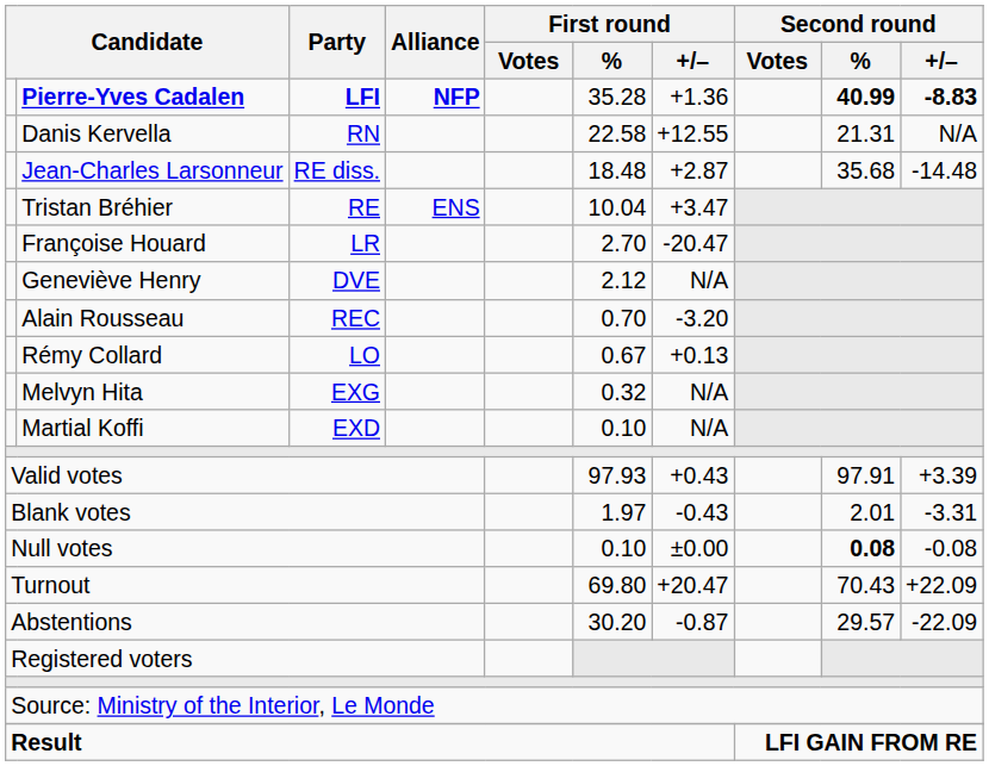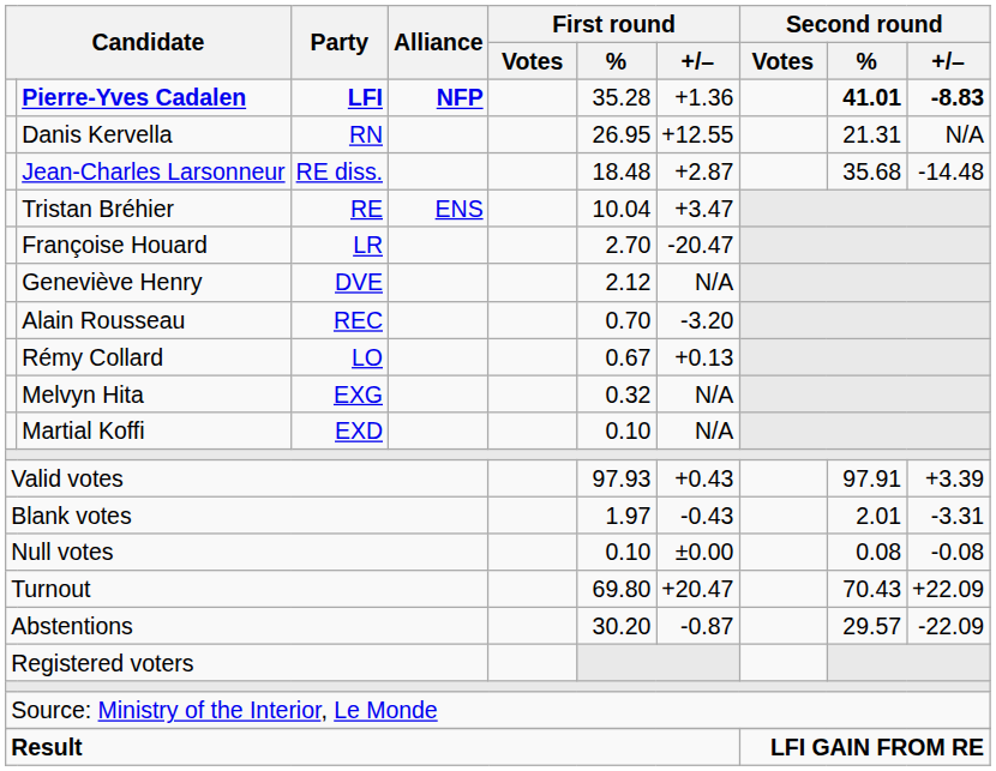Pierre-Yves Cadalen | Second round / %: 40.99 -> 41.01
Danis Kervella | First round / %: 22.58 -> 26.95
Null votes | Second round / %: bold -> normal
